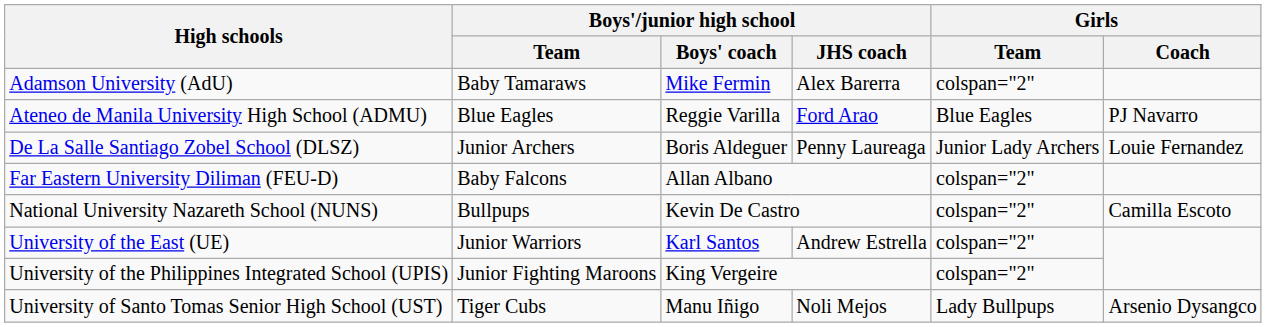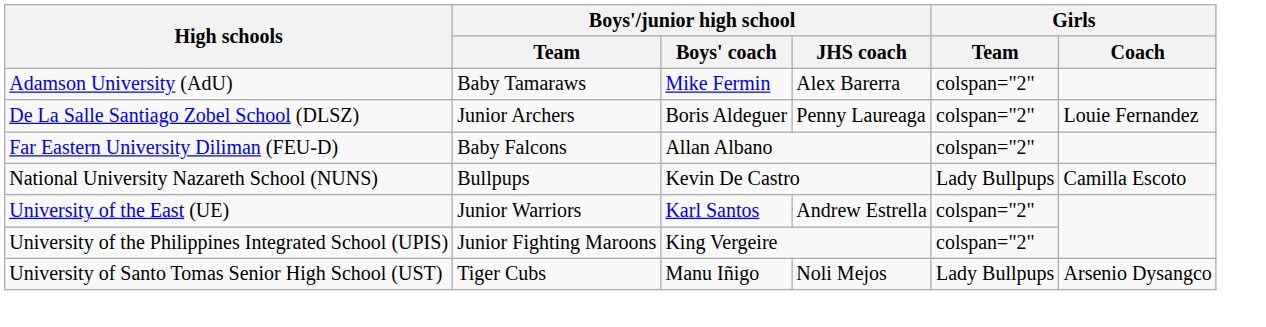- row: Ateneo de Manila University High School (ADMU) | Blue Eagles | Reggie Varilla | Ford Arao | Blue Eagles | PJ Navarro
De La Salle Santiago Zobel School (DLSZ) | Girls / Team: Junior Lady Archers -> colspan="2"
National University Nazareth School (NUNS) | Girls / Team: colspan="2" -> Lady Bullpups
